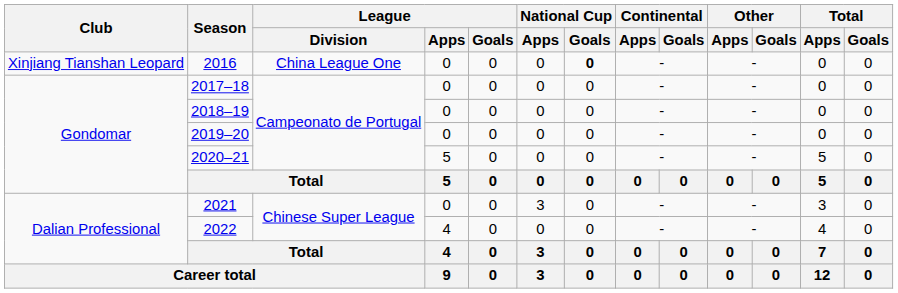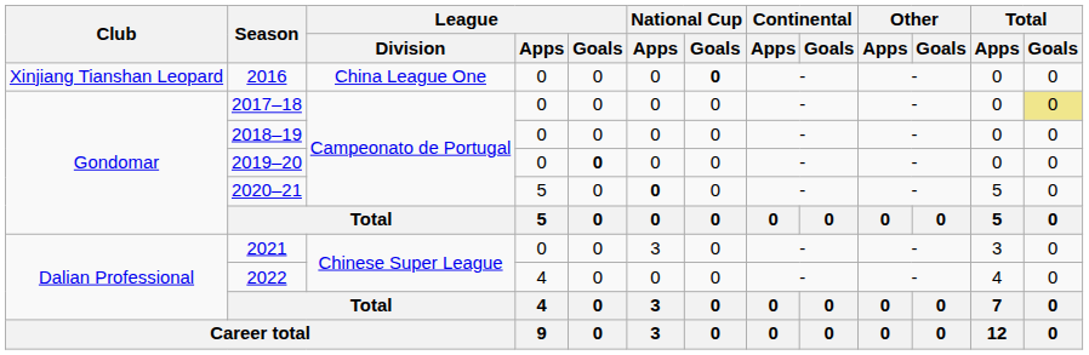2017–18 | Total / Goals: no background -> khaki background
2019–20 | League / Goals: normal -> bold
2020–21 | National Cup / Apps: normal -> bold
